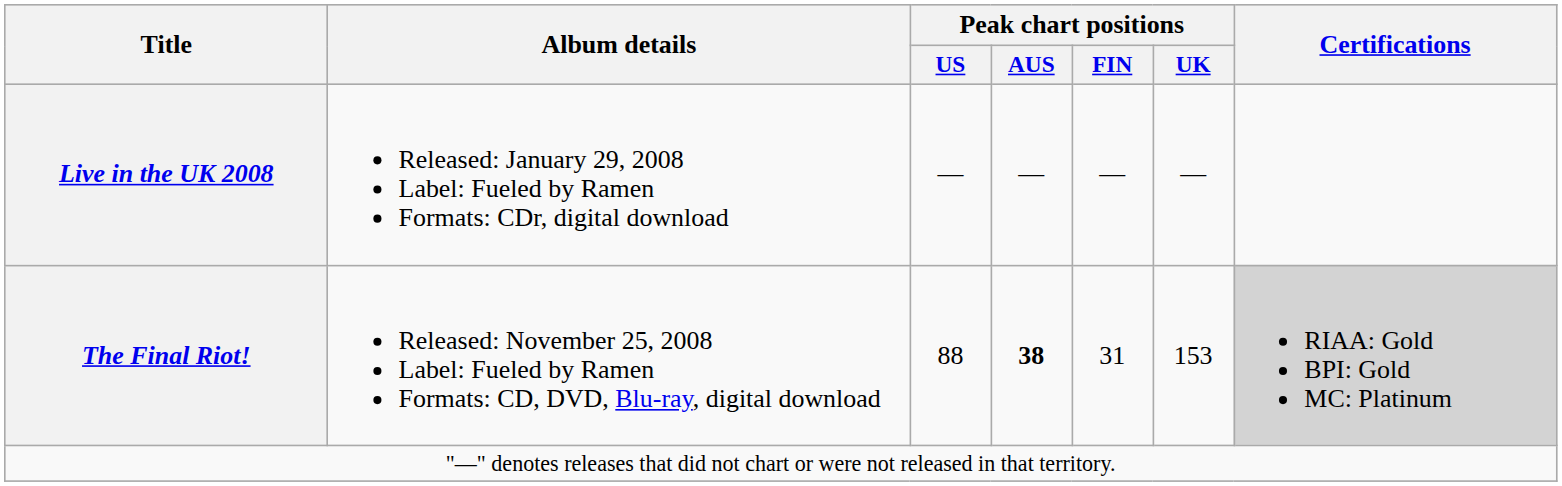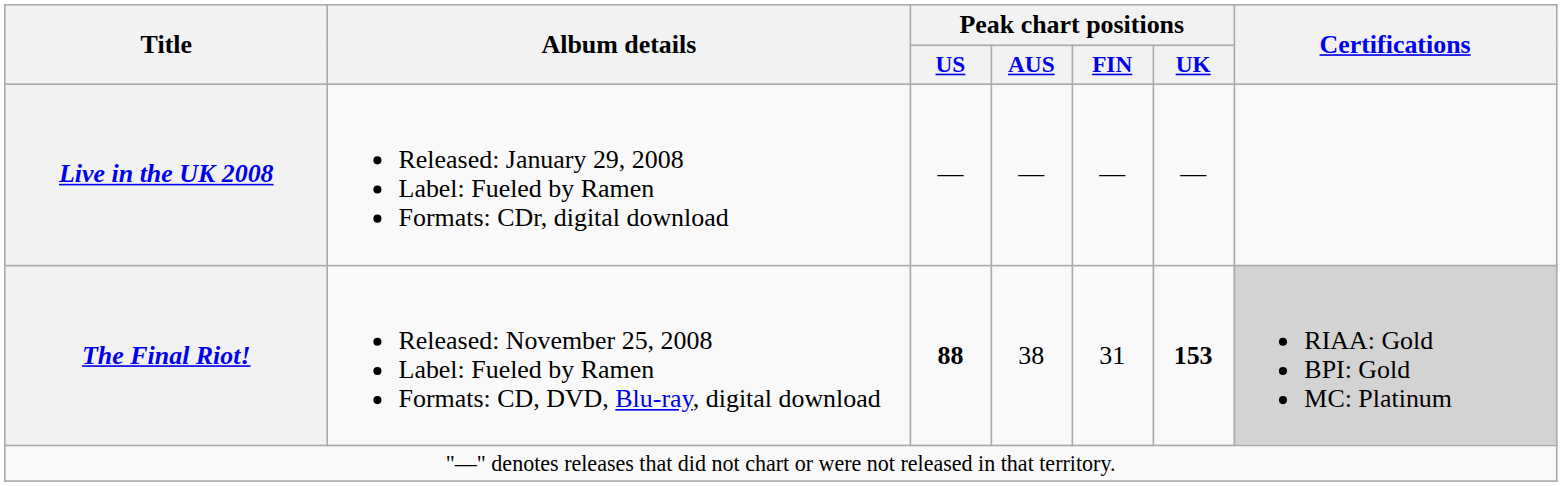The Final Riot! | Peak chart positions / US: normal -> bold
The Final Riot! | Peak chart positions / AUS: bold -> normal
The Final Riot! | Peak chart positions / UK: normal -> bold
